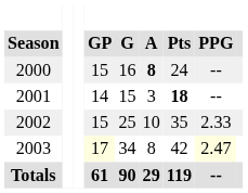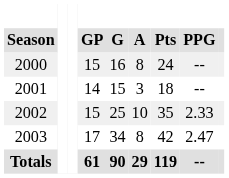2000 | A: bold -> normal
2001 | Pts: bold -> normal
2003 | GP: lightyellow background -> no background
2003 | PPG: lightyellow background -> no background
